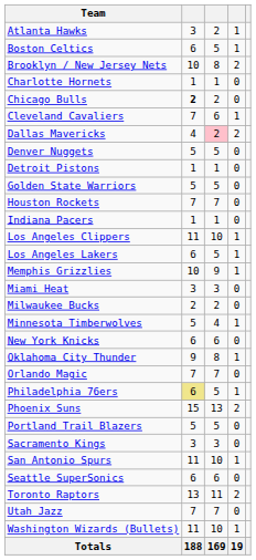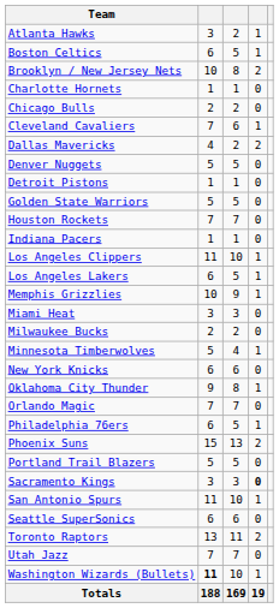Chicago Bulls | column 2: bold -> normal
Dallas Mavericks | column 3: pink background -> no background
Philadelphia 76ers | column 2: khaki background -> no background
Sacramento Kings | column 4: normal -> bold
Washington Wizards (Bullets) | column 2: normal -> bold
